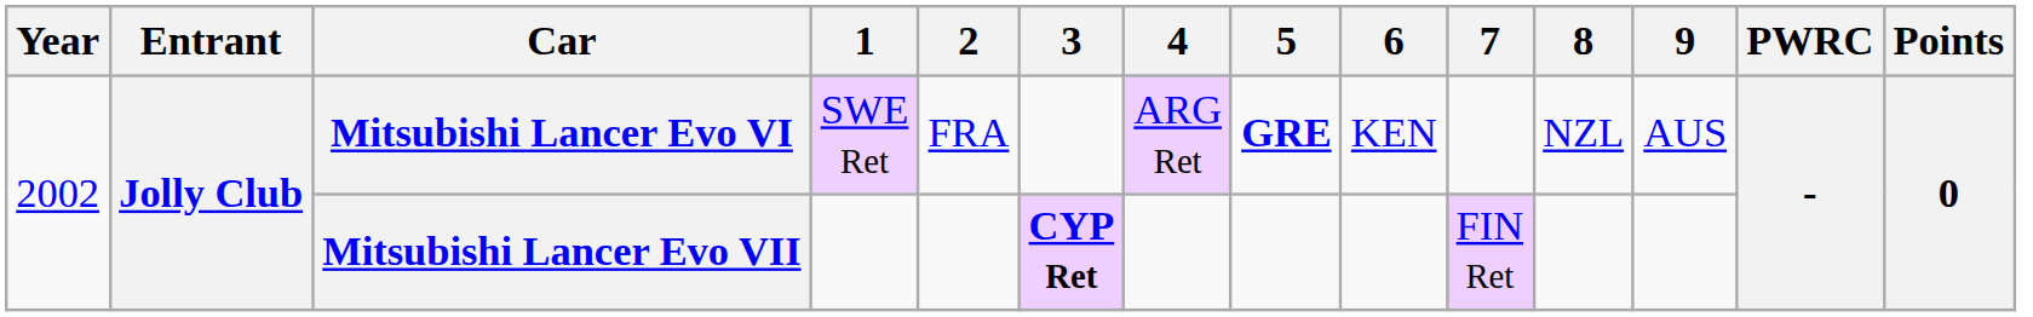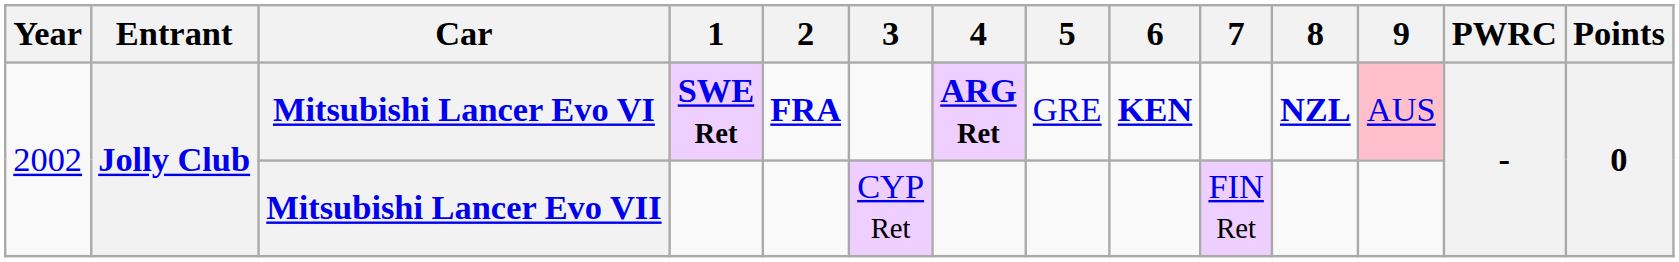Mitsubishi Lancer Evo VI | 1: normal -> bold
Mitsubishi Lancer Evo VI | 2: normal -> bold
Mitsubishi Lancer Evo VI | 4: normal -> bold
Mitsubishi Lancer Evo VI | 5: bold -> normal
Mitsubishi Lancer Evo VI | 6: normal -> bold
Mitsubishi Lancer Evo VI | 8: normal -> bold
Mitsubishi Lancer Evo VI | 9: no background -> pink background
Mitsubishi Lancer Evo VII | 3: bold -> normal
